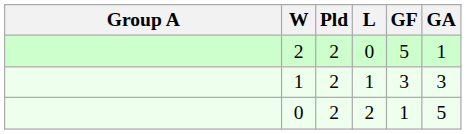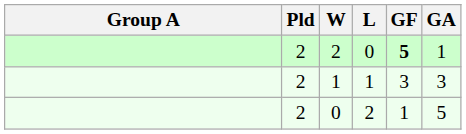columns swapped: Pld <-> W
row 2 | GF: normal -> bold
